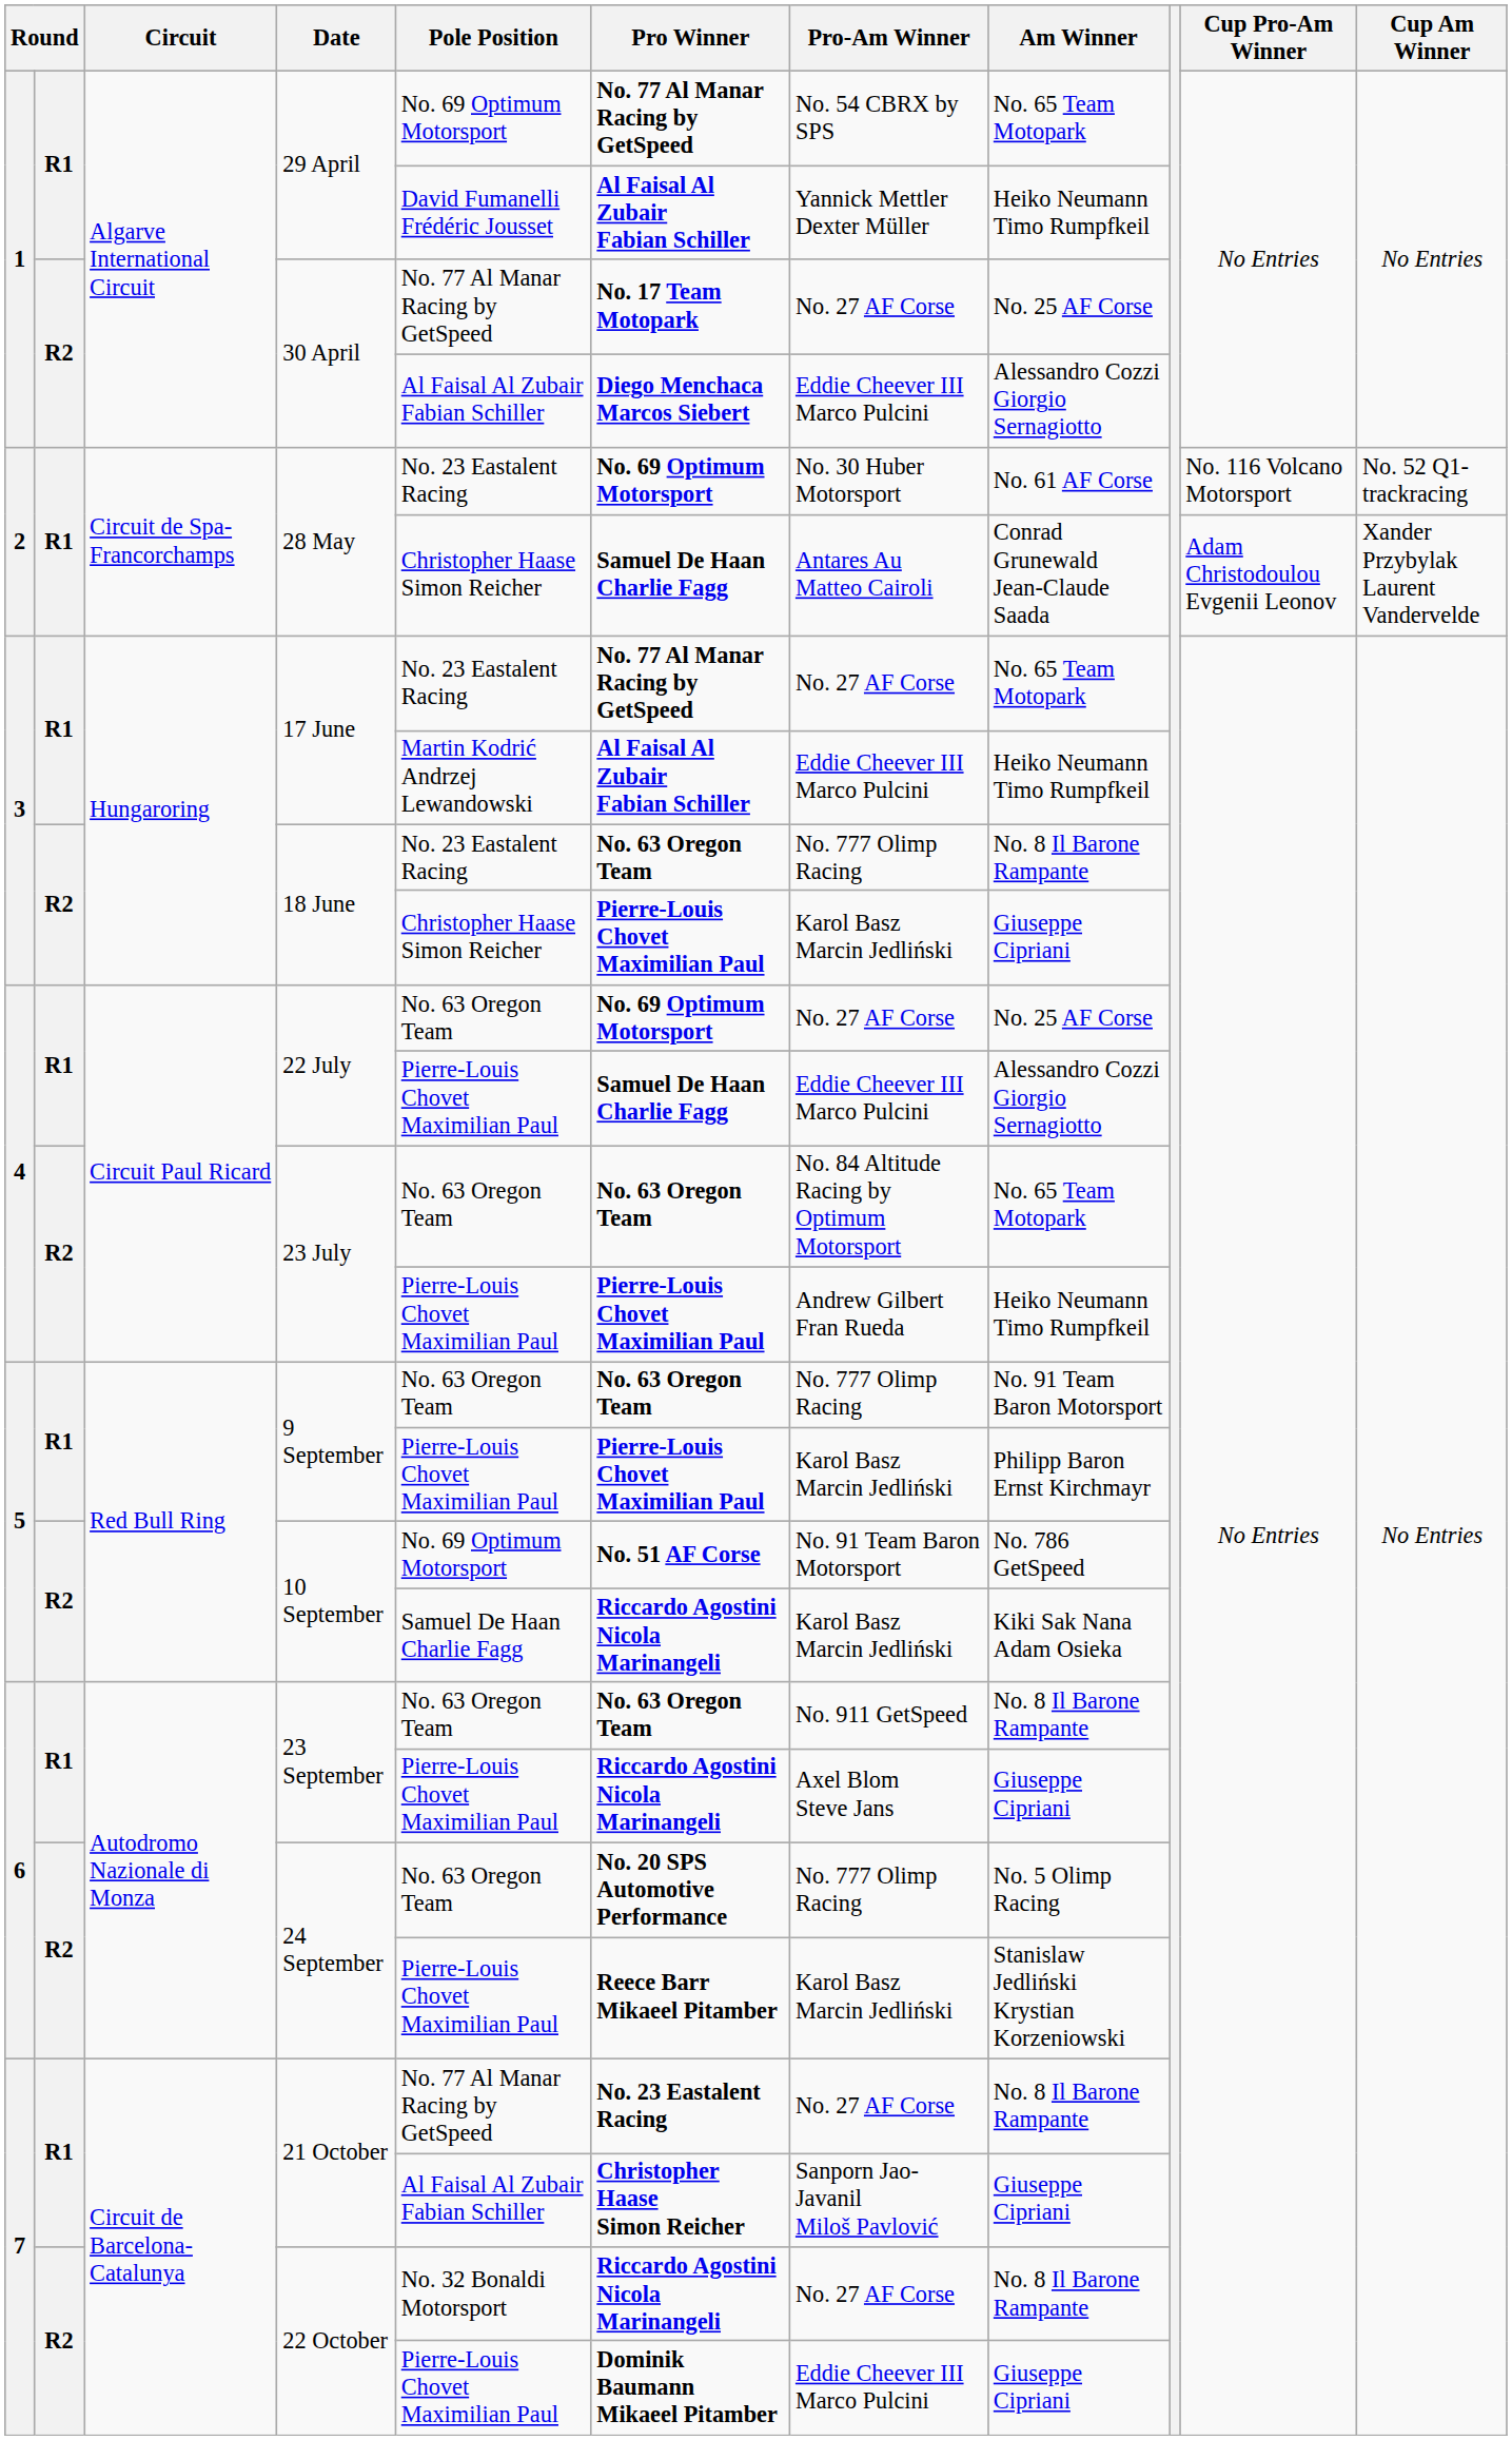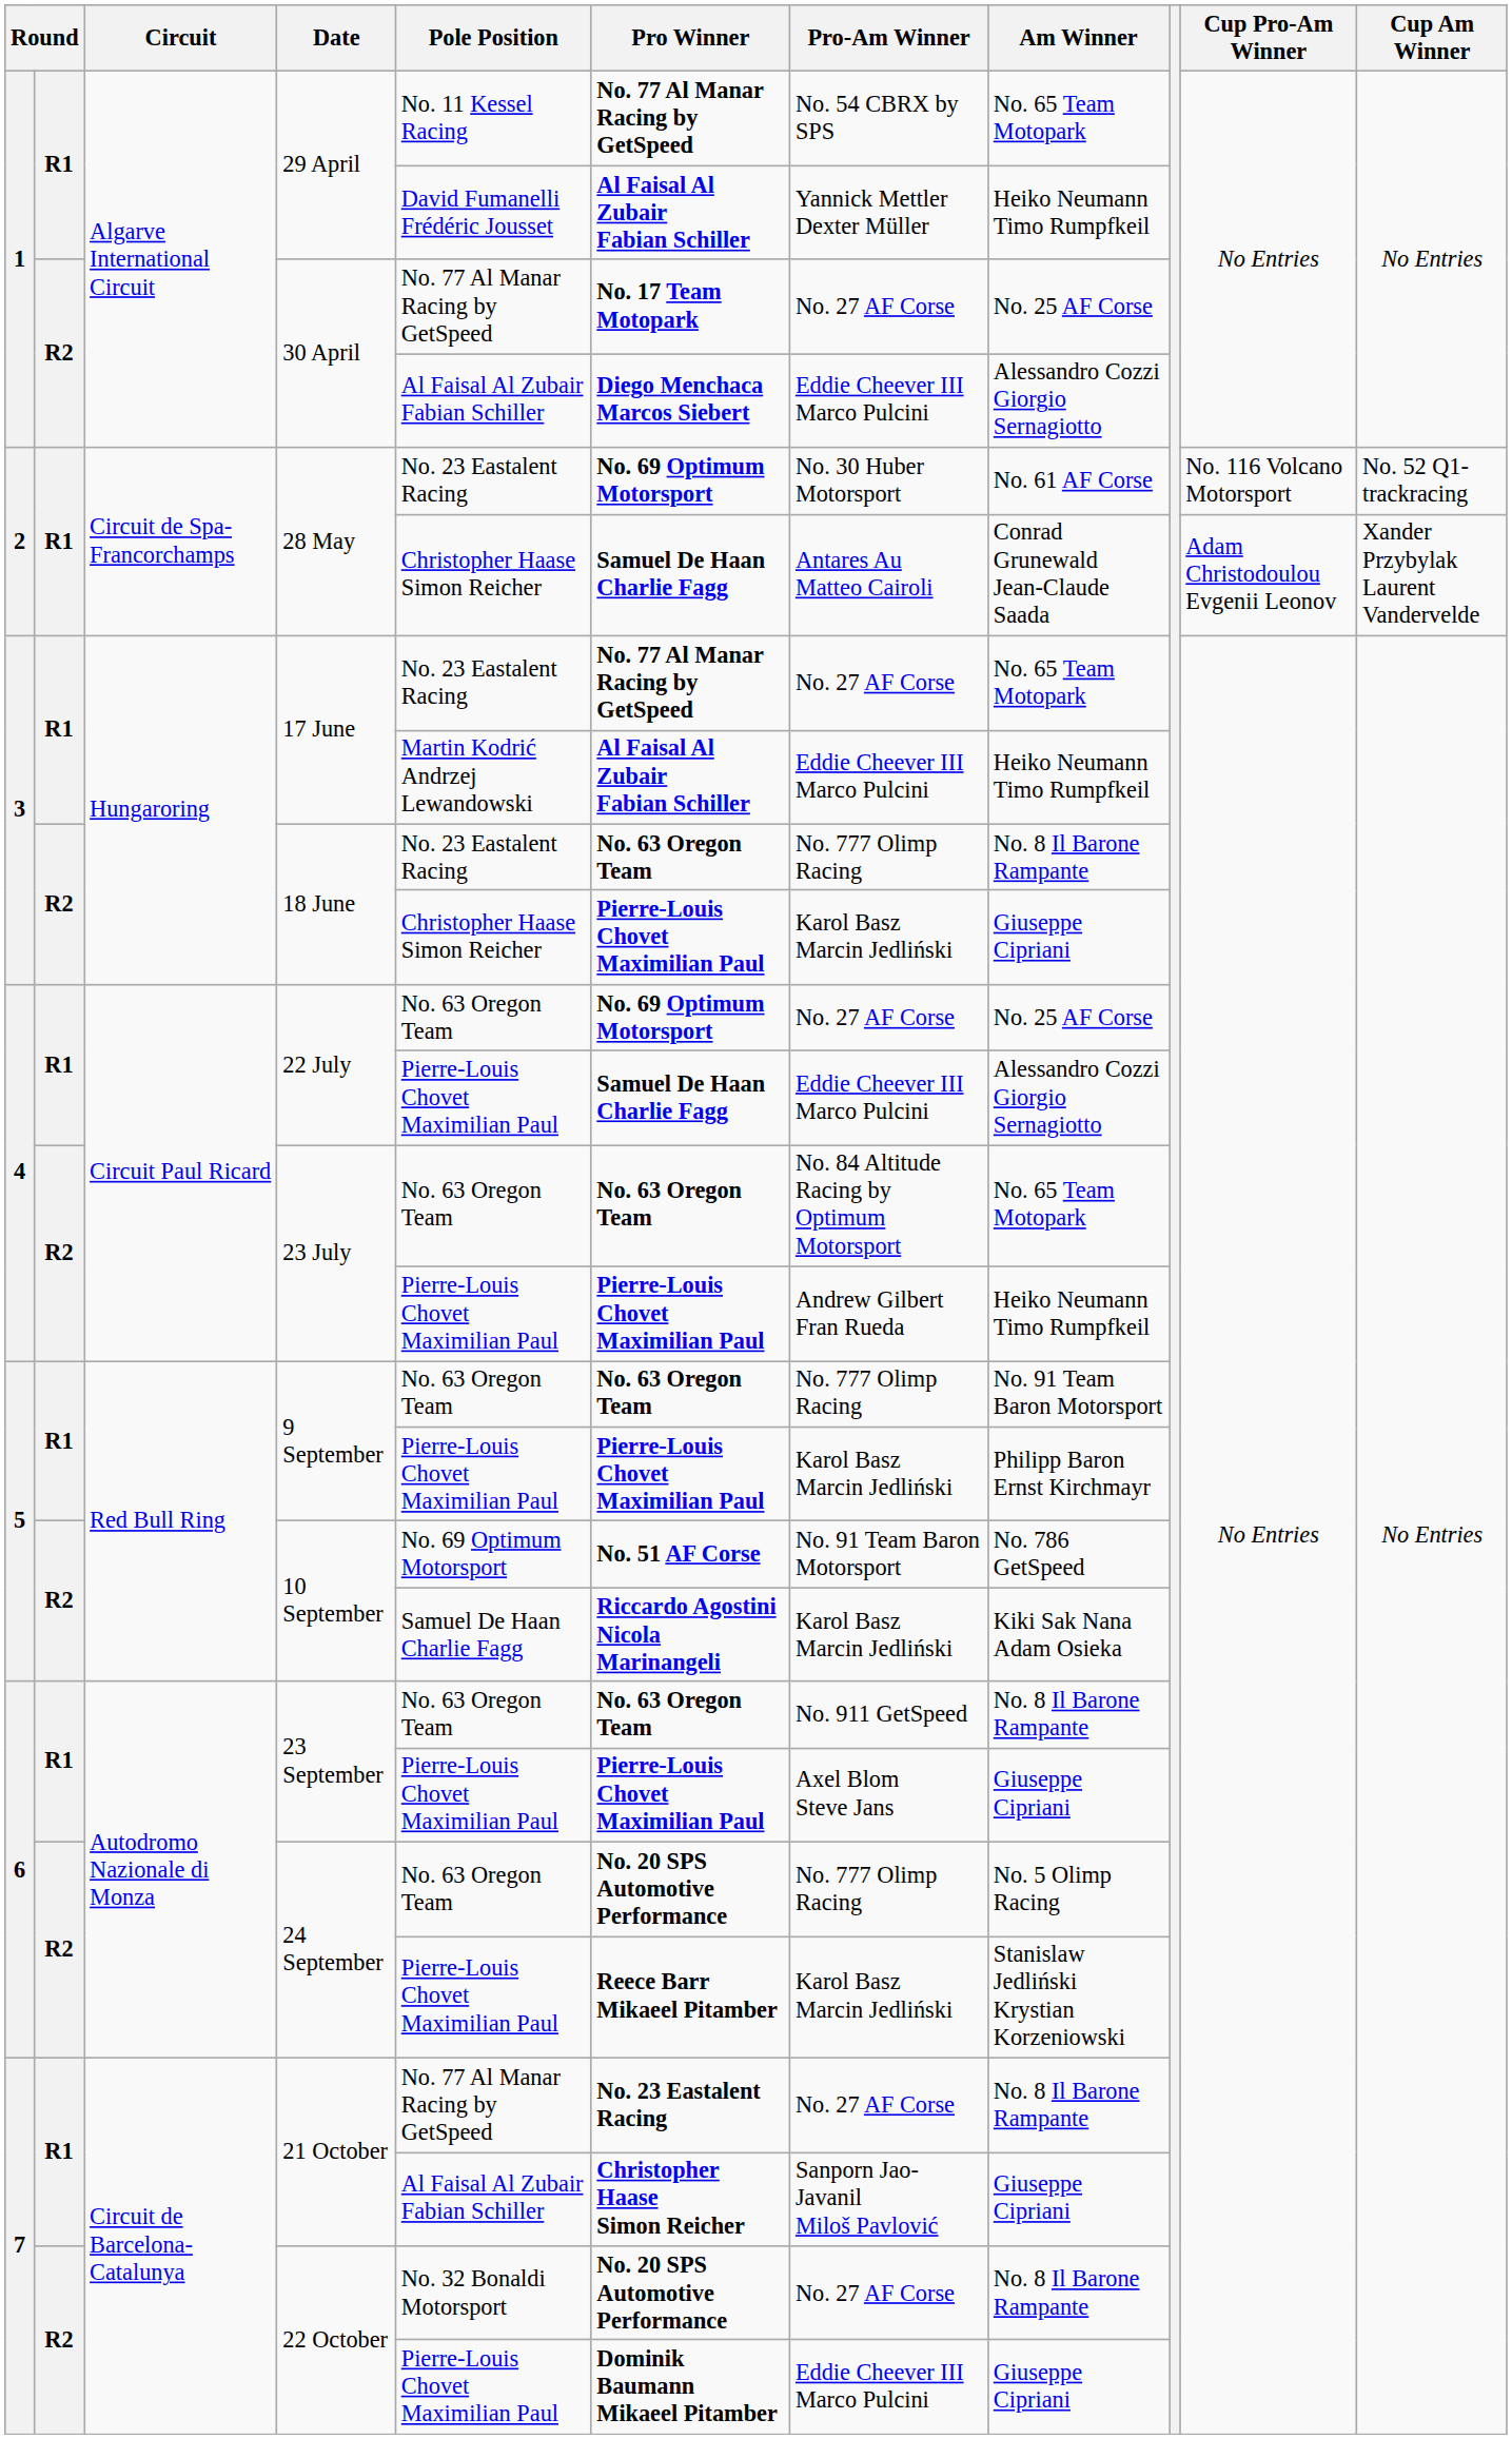row 2 | Pole Position: No. 69 Optimum Motorsport -> No. 11 Kessel Racing
row 21 | Pro Winner: Riccardo Agostini Nicola Marinangeli -> Pierre-Louis Chovet Maximilian Paul
row 26 | Pro Winner: Riccardo Agostini Nicola Marinangeli -> No. 20 SPS Automotive Performance
